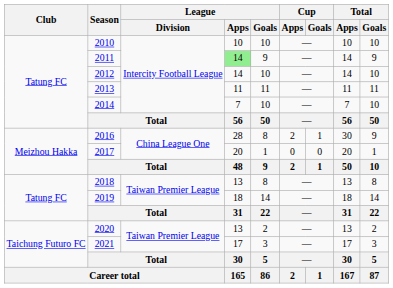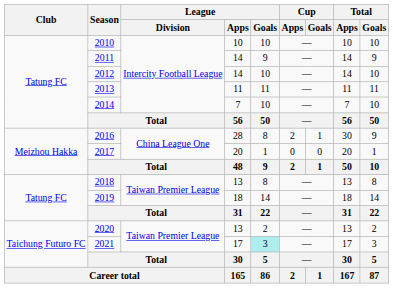2011 | League / Apps: lightgreen background -> no background
2021 | League / Goals: no background -> paleturquoise background
